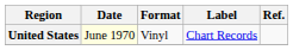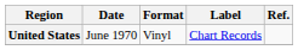United States | Date: lightyellow background -> no background
